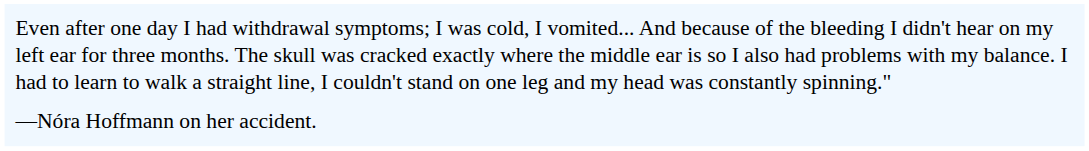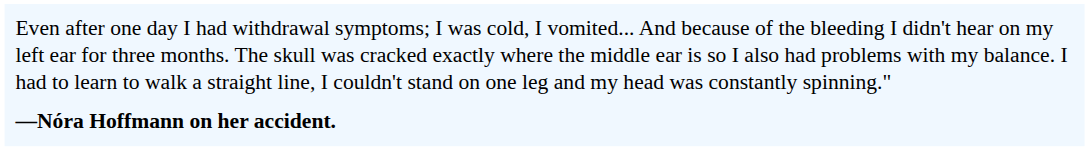row 2 | column 1: normal -> bold
